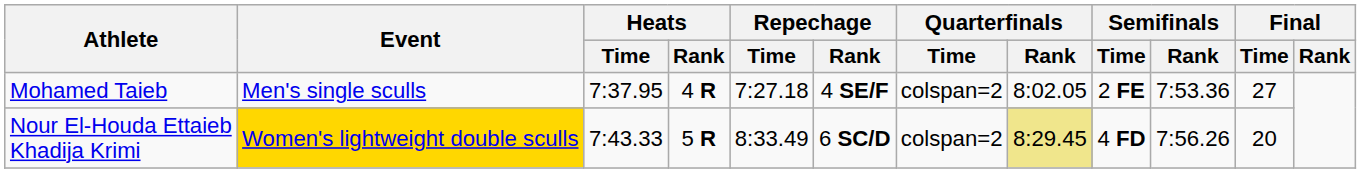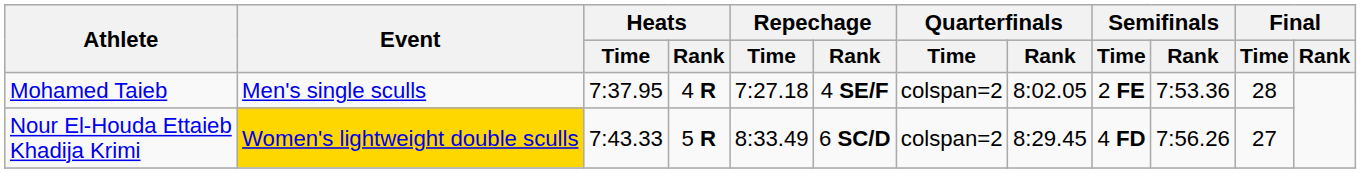Mohamed Taieb | Final / Time: 27 -> 28
Nour El-Houda Ettaieb Khadija Krimi | Quarterfinals / Rank: khaki background -> no background
Nour El-Houda Ettaieb Khadija Krimi | Final / Time: 20 -> 27
